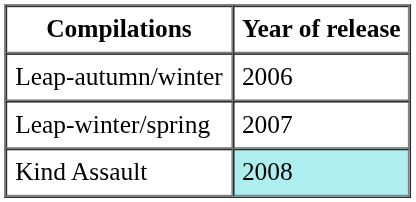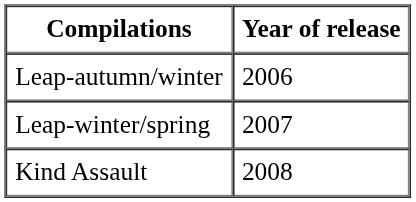Kind Assault | Year of release: paleturquoise background -> no background
